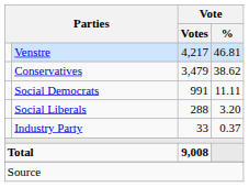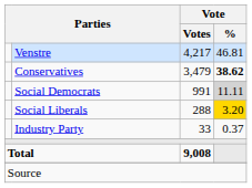Conservatives | Vote / %: normal -> bold
Social Democrats | Vote / %: no background -> lightgrey background
Social Liberals | Vote / %: no background -> gold background
